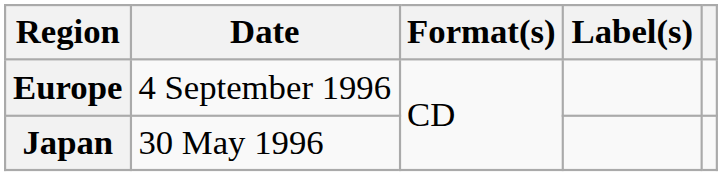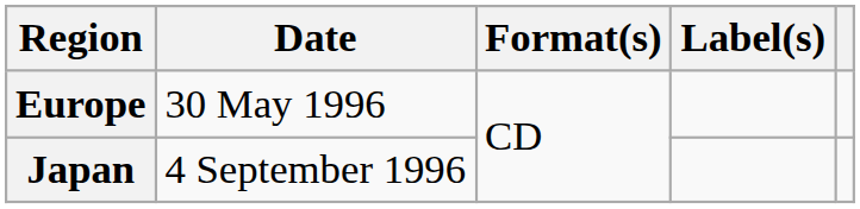Europe | Date: 4 September 1996 -> 30 May 1996
Japan | Date: 30 May 1996 -> 4 September 1996
